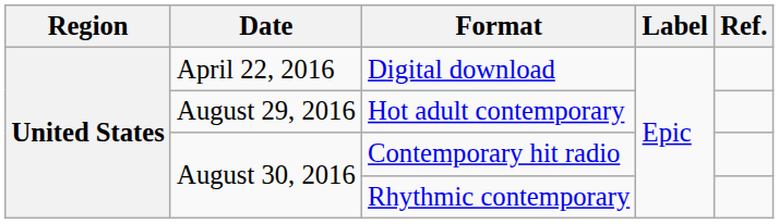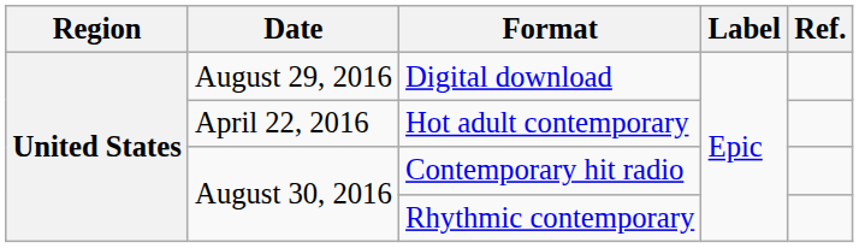Digital download | Date: April 22, 2016 -> August 29, 2016
Hot adult contemporary | Date: August 29, 2016 -> April 22, 2016
